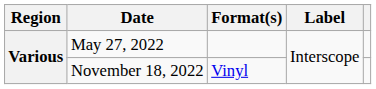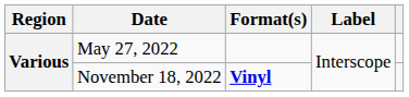November 18, 2022 | Format(s): normal -> bold
